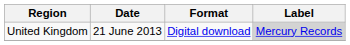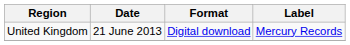United Kingdom | Label: lightgrey background -> no background
